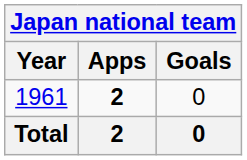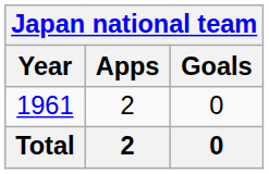1961 | Apps: bold -> normal
